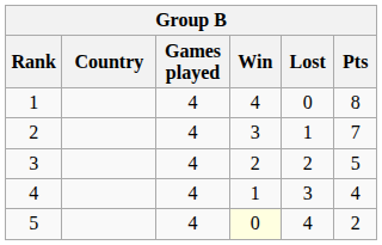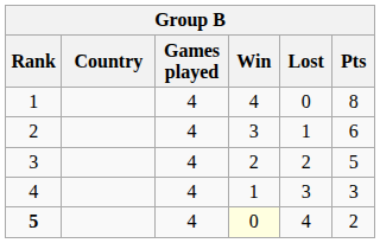row 4 | Pts: 7 -> 6
row 6 | Pts: 4 -> 3
row 7 | Rank: normal -> bold
